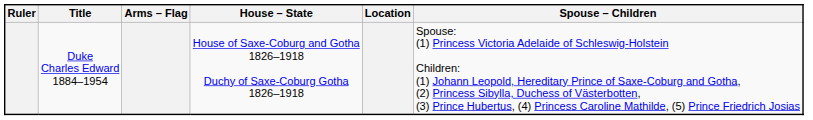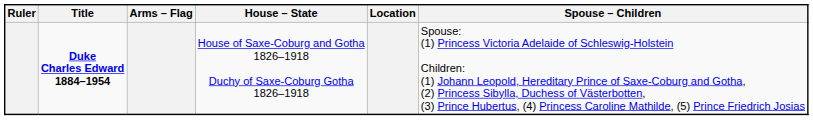Duke Charles Edward 1884–1954 | Title: normal -> bold
